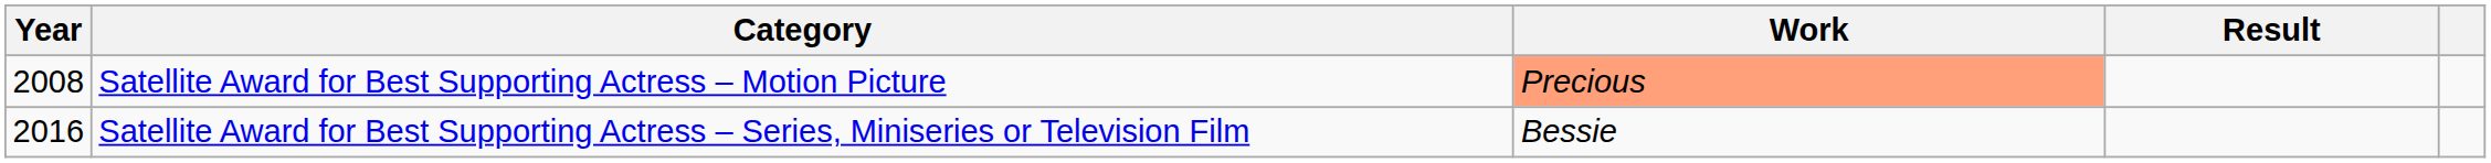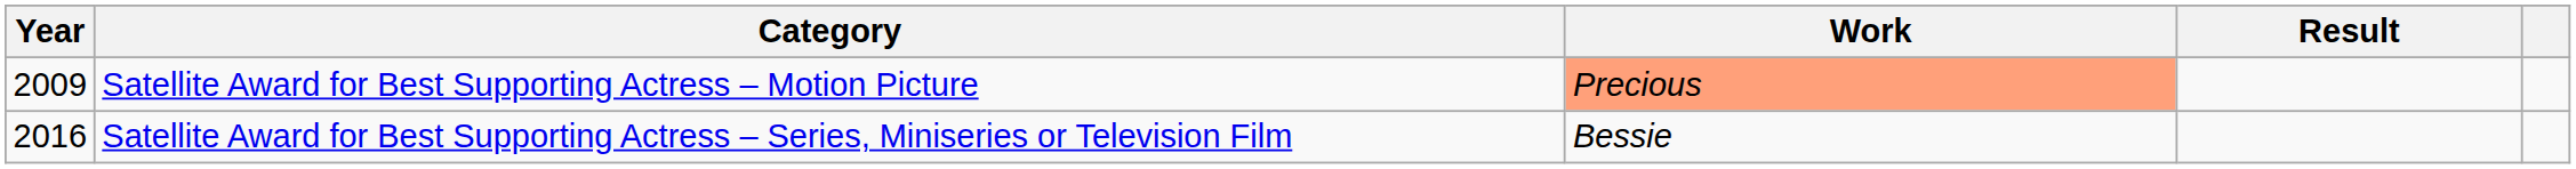Satellite Award for Best Supporting Actress – Motion Picture | Year: 2008 -> 2009
